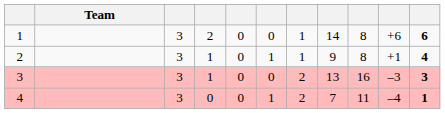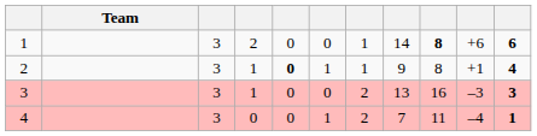row 2 | column 9: normal -> bold
row 3 | column 5: normal -> bold
